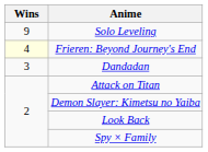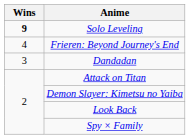Solo Leveling | Wins: normal -> bold
Frieren: Beyond Journey's End | Wins: lightyellow background -> no background
